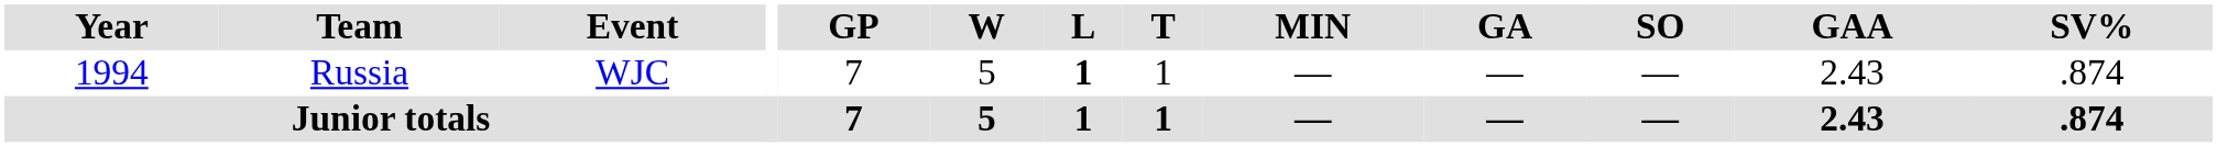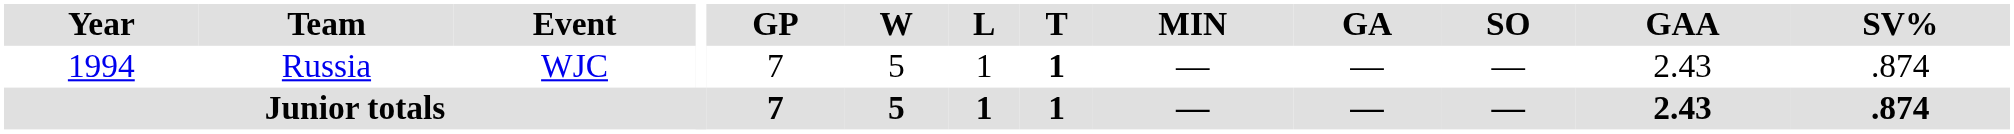Russia | L: bold -> normal
Russia | T: normal -> bold
